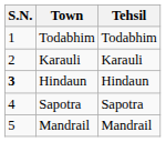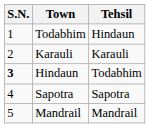row 2 | Tehsil: Todabhim -> Hindaun
row 4 | Tehsil: Hindaun -> Todabhim
